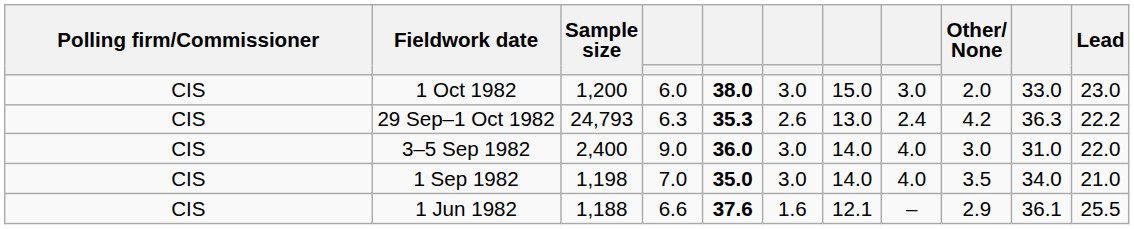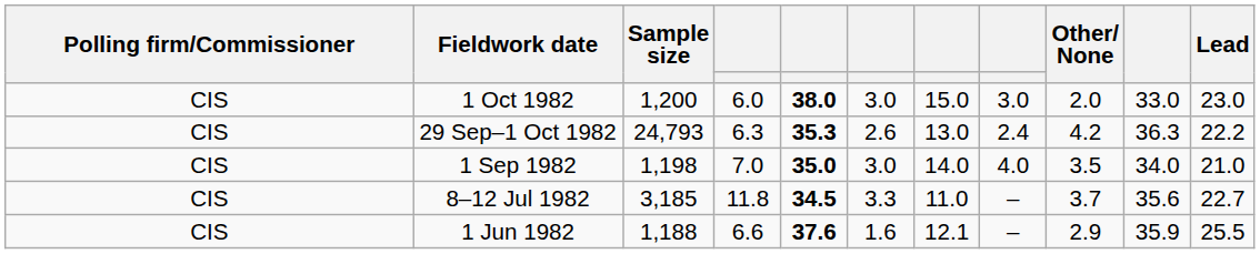- row: CIS | 3–5 Sep 1982 | 2,400 | 9.0 | 36.0 | 3.0 | 14.0 | 4.0 | 3.0 | 31.0 | 22.0
+ row: CIS | 8–12 Jul 1982 | 3,185 | 11.8 | 34.5 | 3.3 | 11.0 | – | 3.7 | 35.6 | 22.7
1 Jun 1982 | column 10: 36.1 -> 35.9
